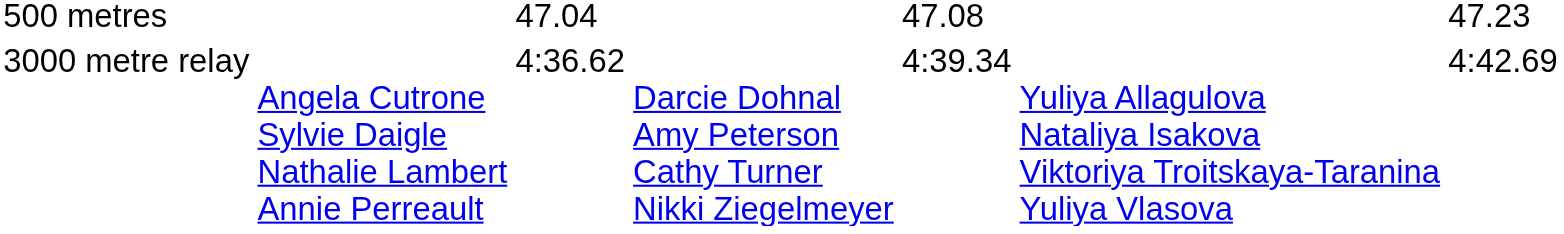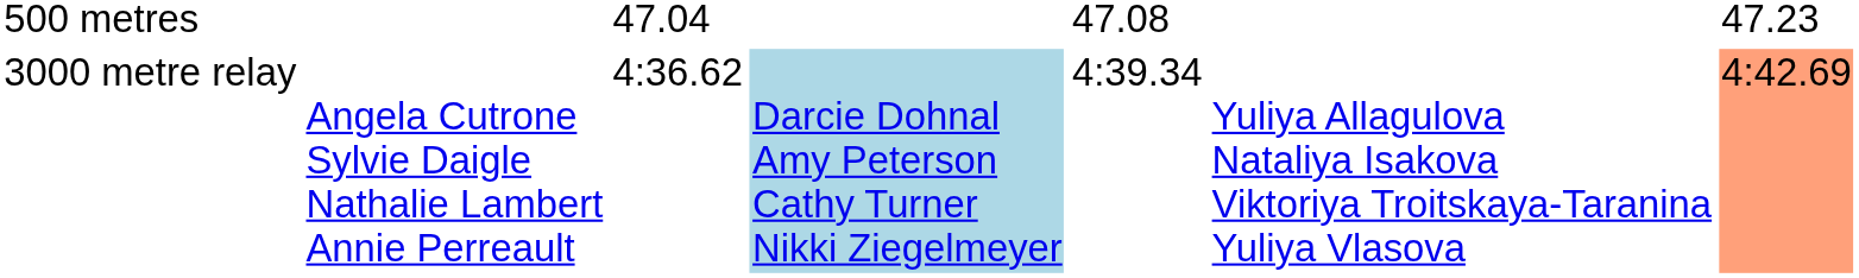3000 metre relay | column 4: no background -> lightblue background
3000 metre relay | column 7: no background -> lightsalmon background
